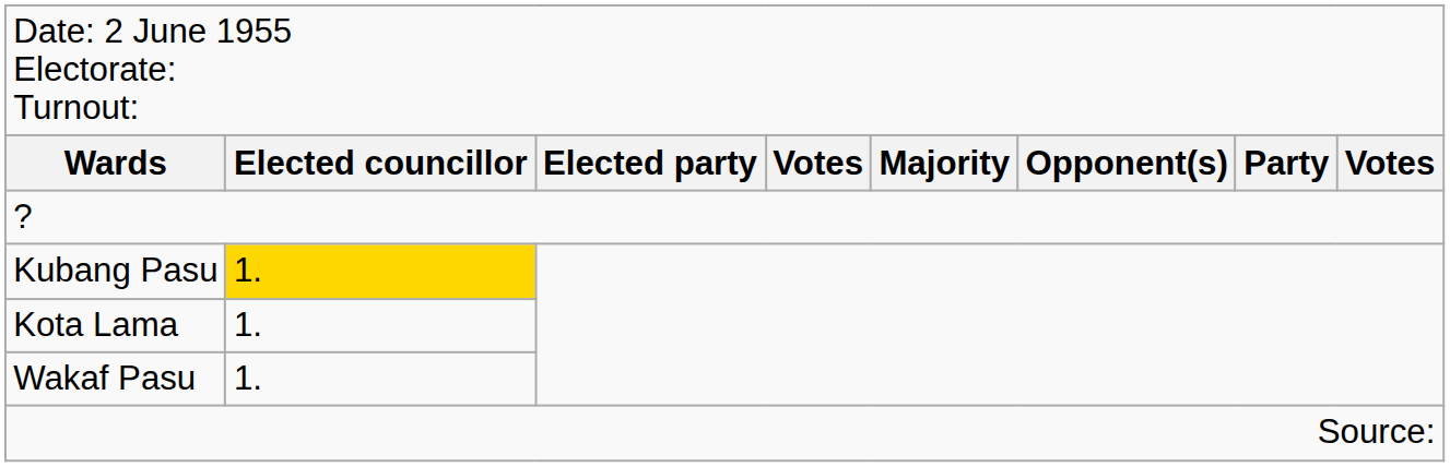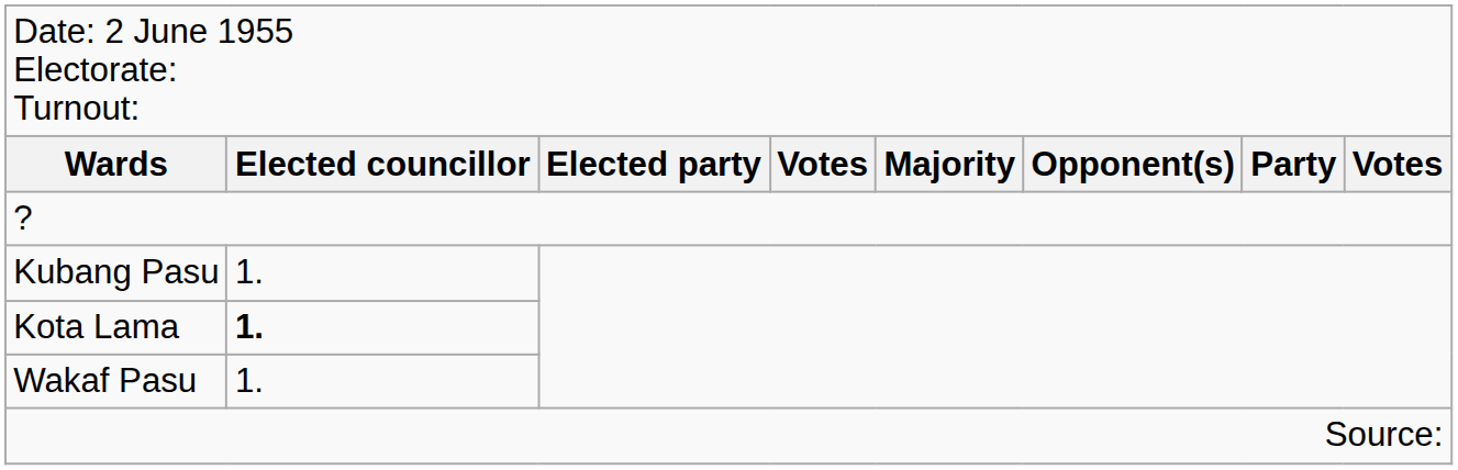Kubang Pasu | column 2: gold background -> no background
Kota Lama | column 2: normal -> bold
